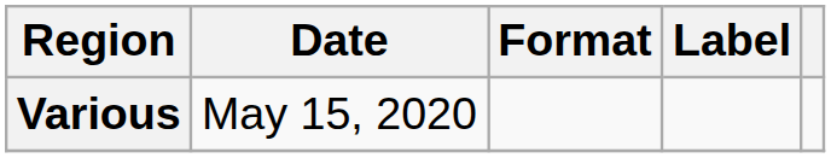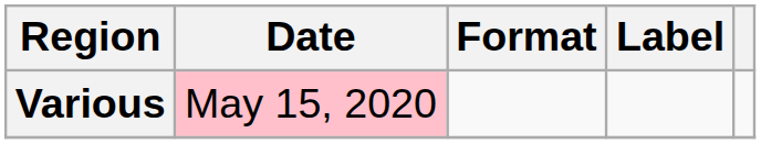Various | Date: no background -> pink background
